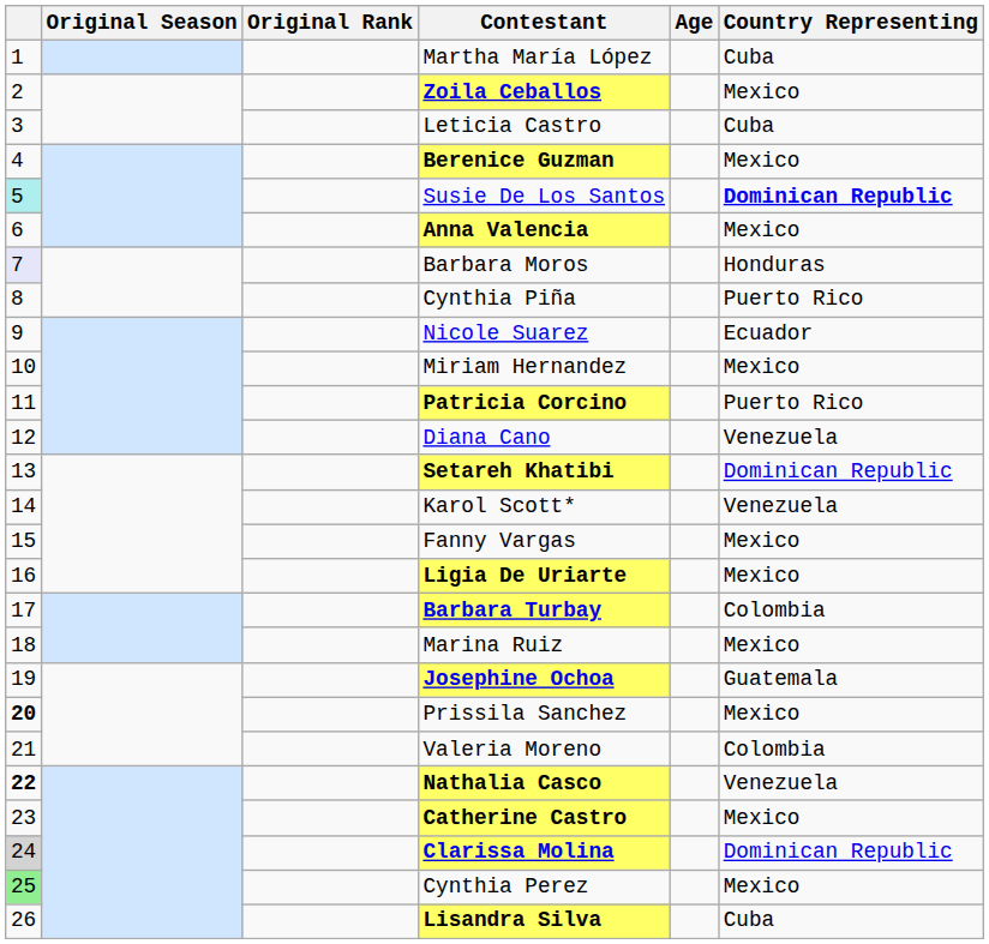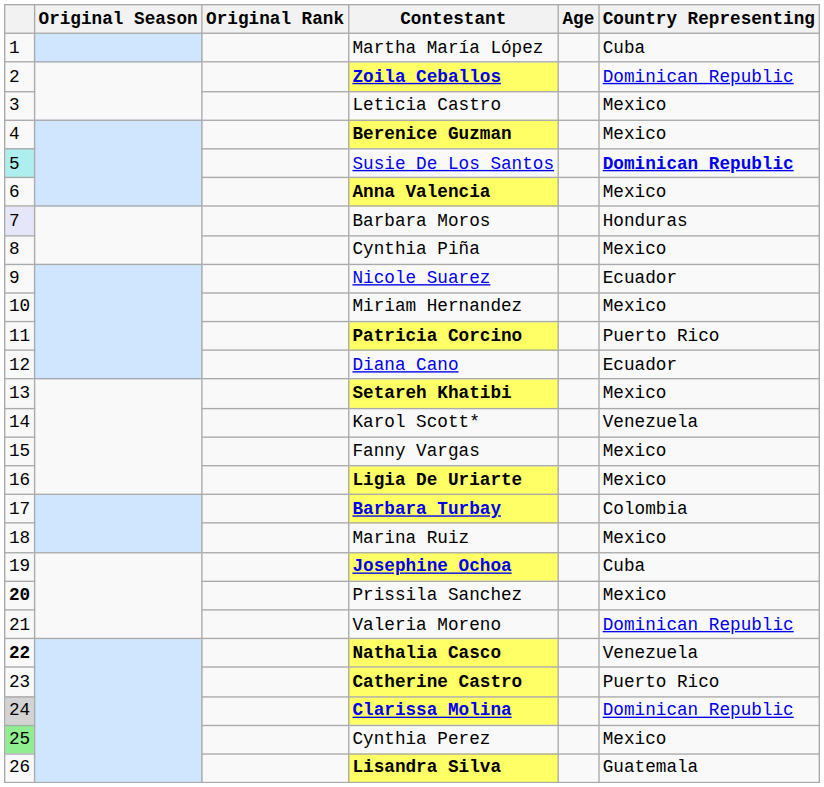Zoila Ceballos | Country Representing: Mexico -> Dominican Republic
Leticia Castro | Country Representing: Cuba -> Mexico
Cynthia Piña | Country Representing: Puerto Rico -> Mexico
Diana Cano | Country Representing: Venezuela -> Ecuador
Setareh Khatibi | Country Representing: Dominican Republic -> Mexico
Josephine Ochoa | Country Representing: Guatemala -> Cuba
Valeria Moreno | Country Representing: Colombia -> Dominican Republic
Catherine Castro | Country Representing: Mexico -> Puerto Rico
Lisandra Silva | Country Representing: Cuba -> Guatemala
